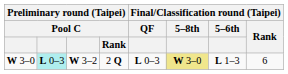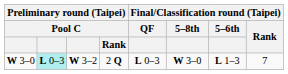row 4 | Final/Classification round (Taipei) / 5–8th: khaki background -> no background
row 4 | Final/Classification round (Taipei) / Rank: 6 -> 7
